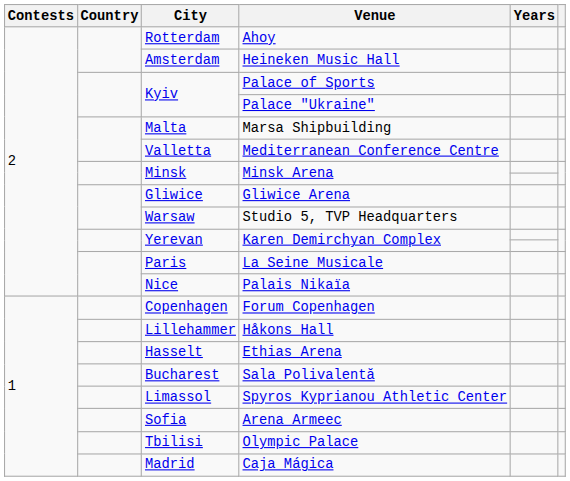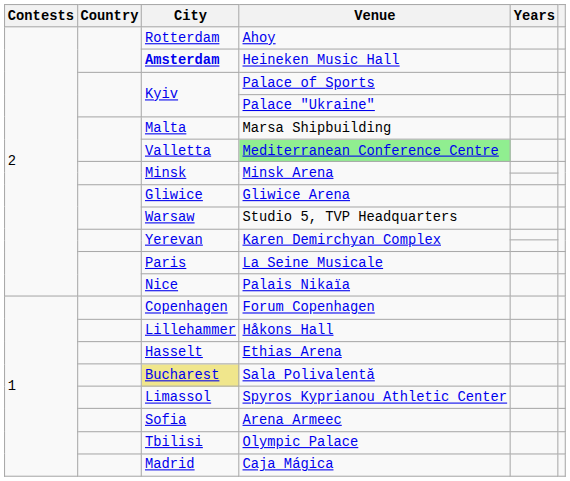Heineken Music Hall | City: normal -> bold
Mediterranean Conference Centre | Venue: no background -> lightgreen background
Sala Polivalentă | City: no background -> khaki background
